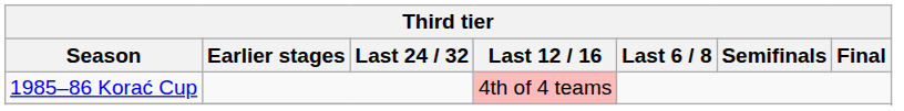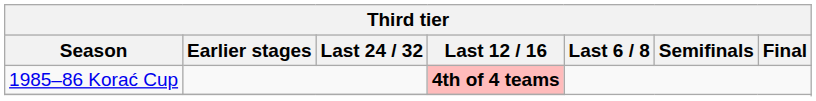1985–86 Korać Cup | Last 12 / 16: normal -> bold
